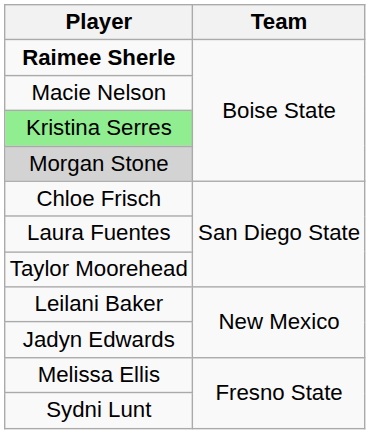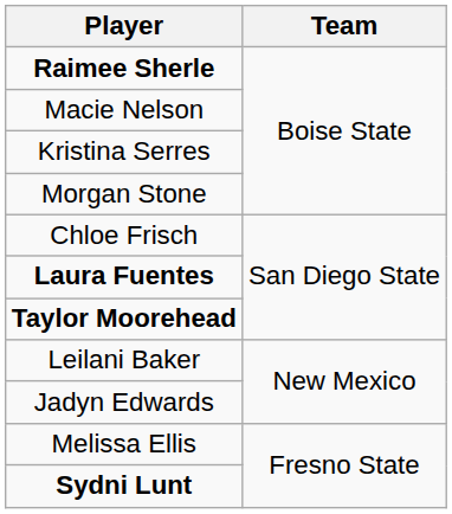Kristina Serres | Player: lightgreen background -> no background
Morgan Stone | Player: lightgrey background -> no background
Laura Fuentes | Player: normal -> bold
Taylor Moorehead | Player: normal -> bold
Sydni Lunt | Player: normal -> bold
